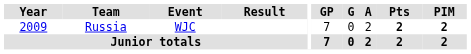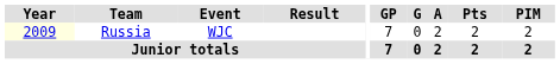Russia | Year: no background -> lightyellow background
Russia | Pts: bold -> normal
Russia | PIM: bold -> normal
